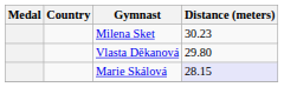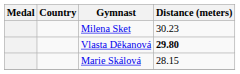Vlasta Děkanová | Distance (meters): normal -> bold
Marie Skálová | Distance (meters): lavender background -> no background
